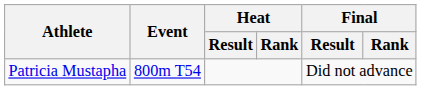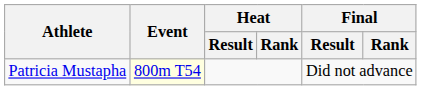Patricia Mustapha | Event: no background -> lightyellow background
